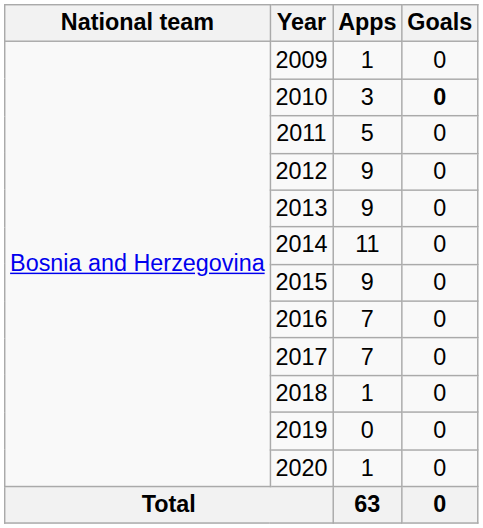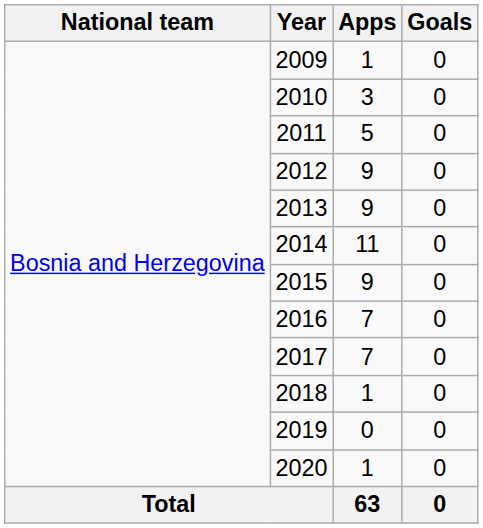2010 | Goals: bold -> normal
